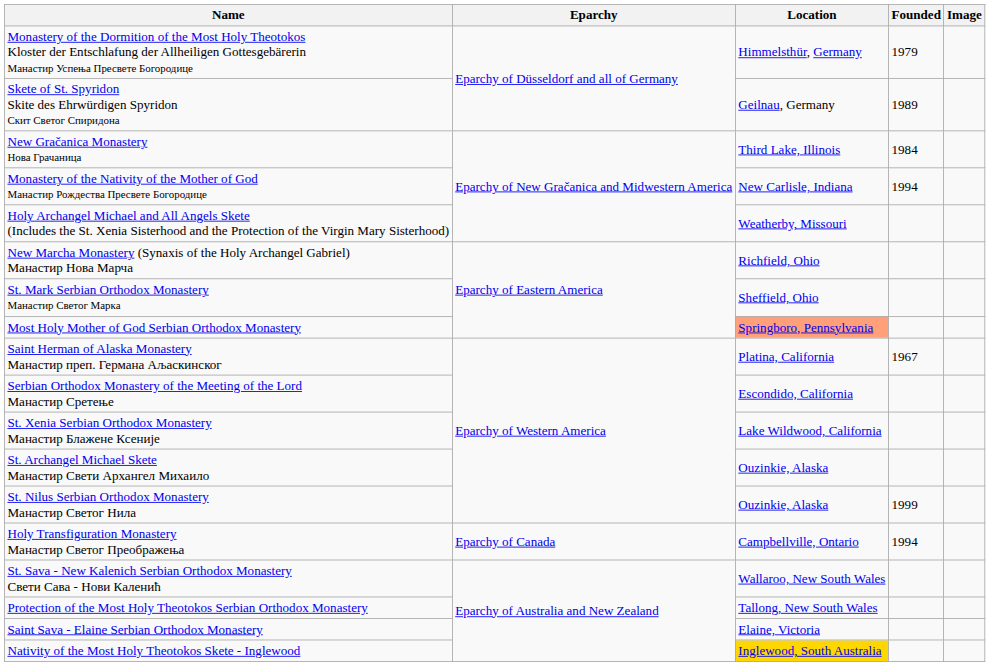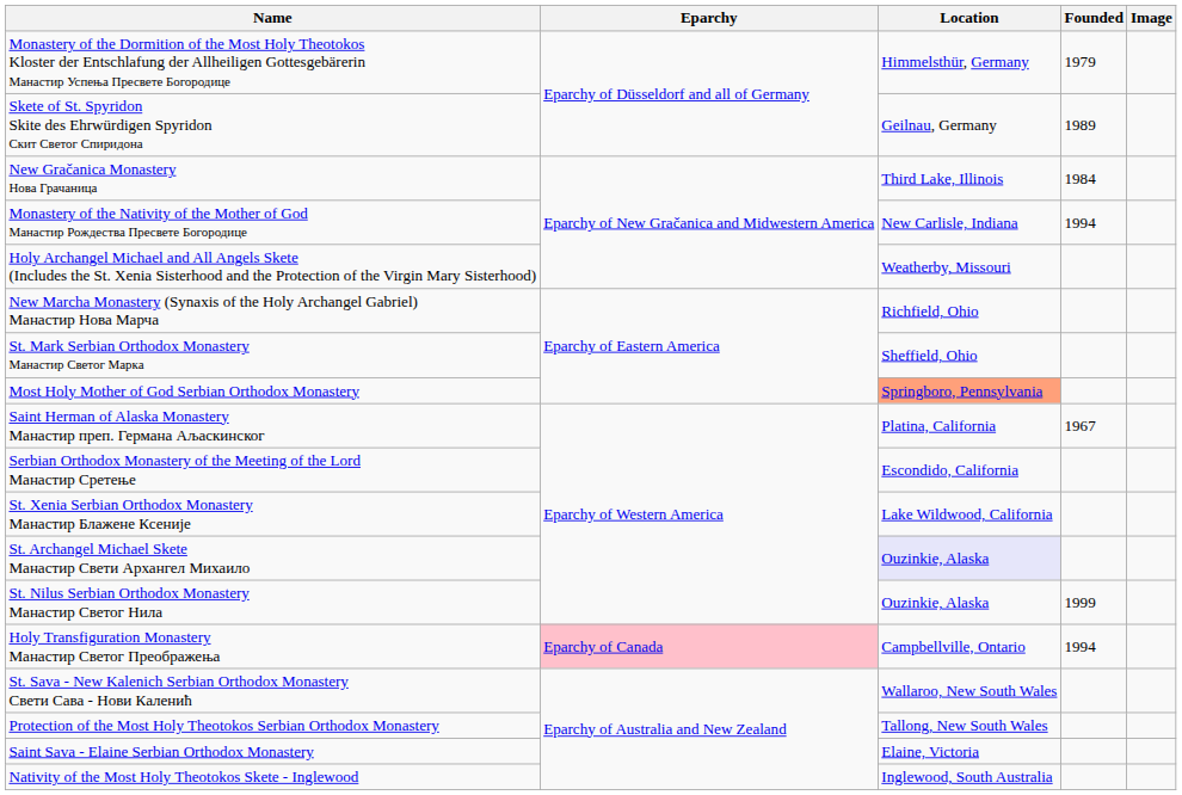St. Archangel Michael Skete Mанастир Свети Архангел Михаилo | Location: no background -> lavender background
Holy Transfiguration Monastery Манастир Светог Преображења | Eparchy: no background -> pink background
Nativity of the Most Holy Theotokos Skete - Inglewood | Location: gold background -> no background
